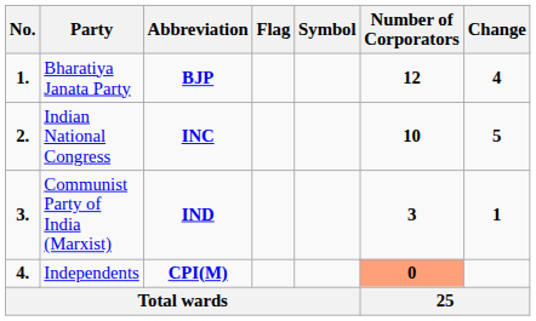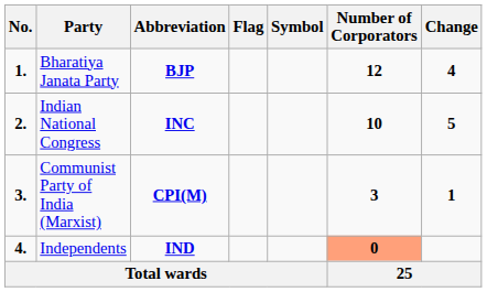Communist Party of India (Marxist) | Abbreviation: IND -> CPI(M)
Independents | Abbreviation: CPI(M) -> IND
